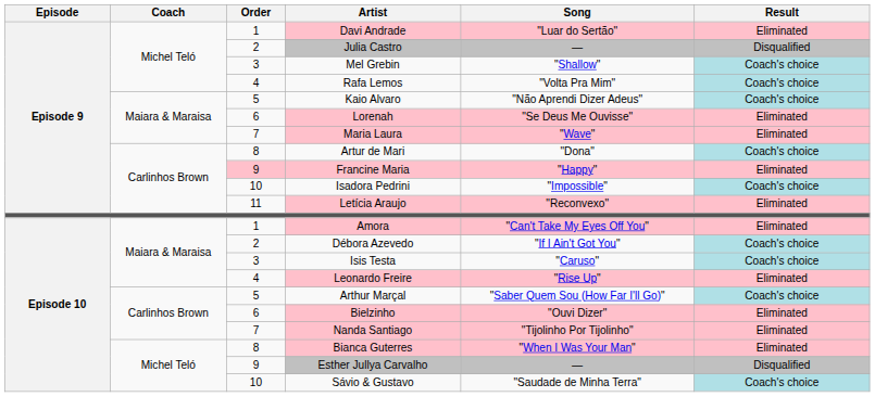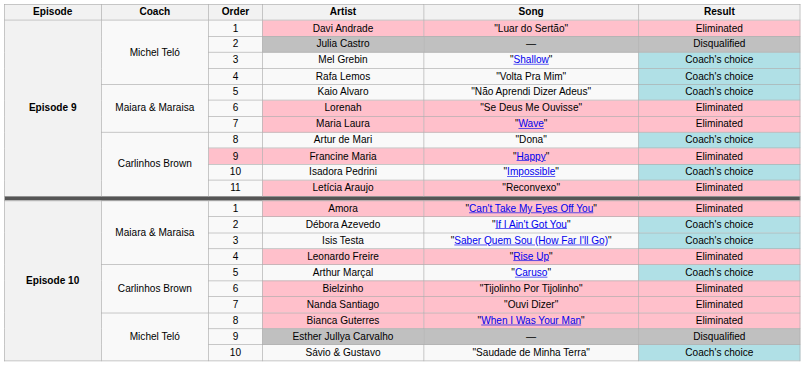Isis Testa | Song: "Caruso" -> "Saber Quem Sou (How Far I'll Go)"
Arthur Marçal | Song: "Saber Quem Sou (How Far I'll Go)" -> "Caruso"
Bielzinho | Song: "Ouvi Dizer" -> "Tijolinho Por Tijolinho"
Nanda Santiago | Song: "Tijolinho Por Tijolinho" -> "Ouvi Dizer"
